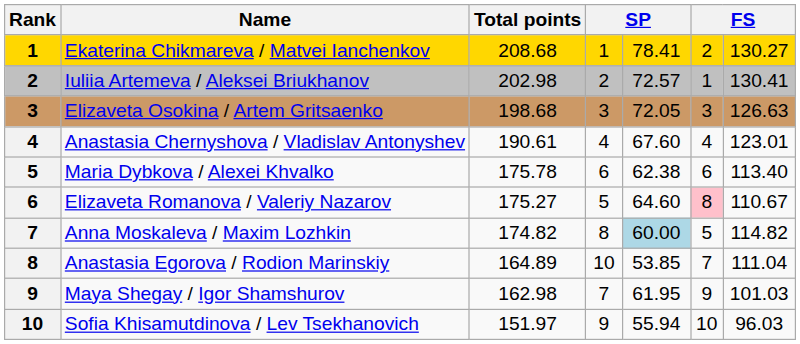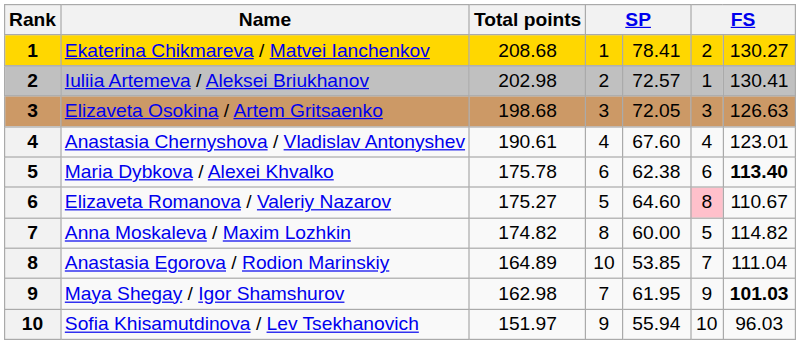Maria Dybkova / Alexei Khvalko | column 7: normal -> bold
Anna Moskaleva / Maxim Lozhkin | column 5: lightblue background -> no background
Maya Shegay / Igor Shamshurov | column 7: normal -> bold
